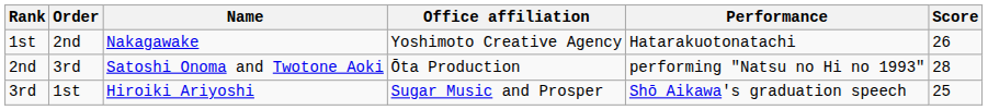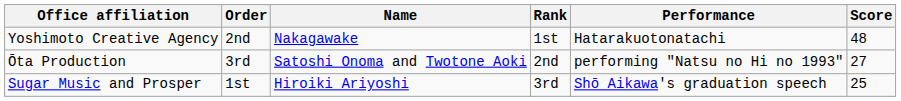columns swapped: Rank <-> Office affiliation
row 2 | Score: 26 -> 48
row 3 | Score: 28 -> 27
